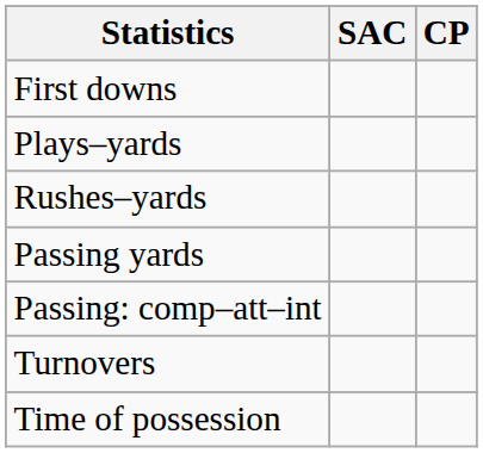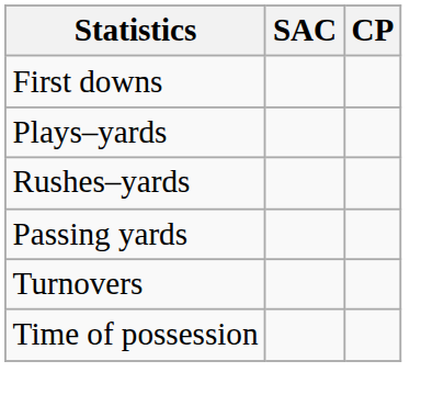- row: Passing: comp–att–int
